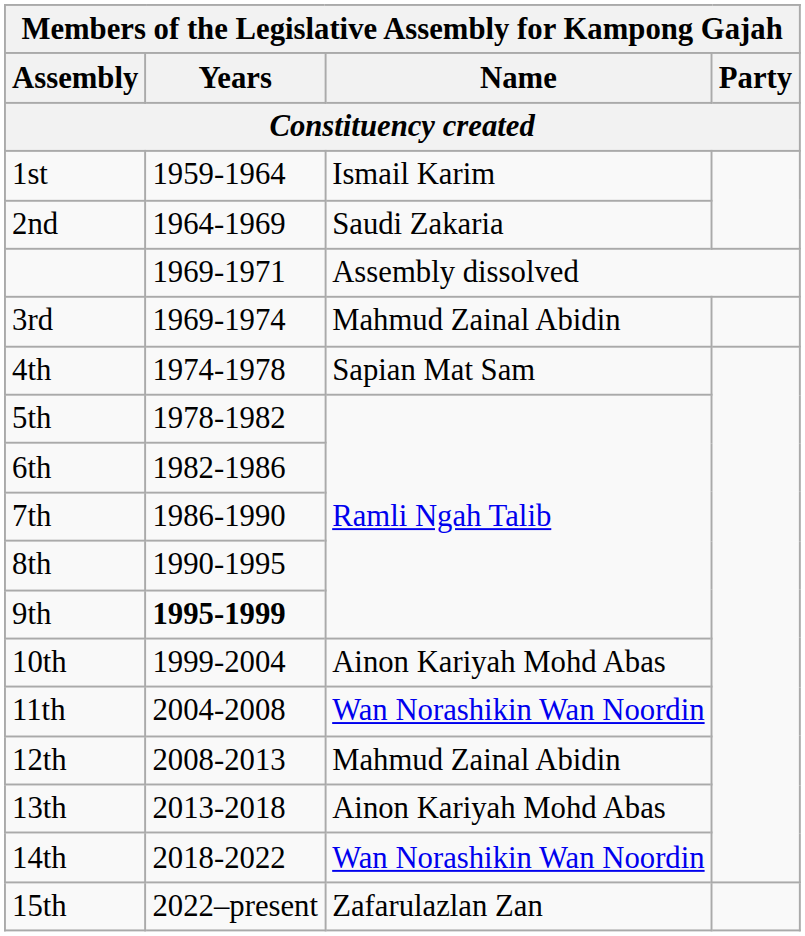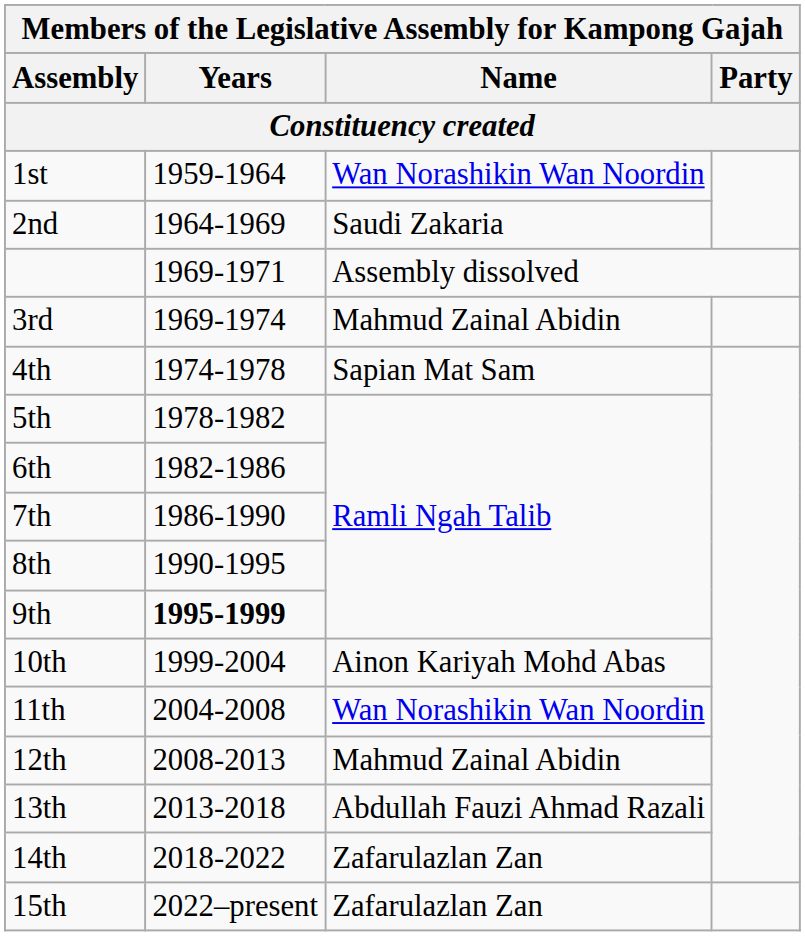1st | Name: Ismail Karim -> Wan Norashikin Wan Noordin
13th | Name: Ainon Kariyah Mohd Abas -> Abdullah Fauzi Ahmad Razali
14th | Name: Wan Norashikin Wan Noordin -> Zafarulazlan Zan
